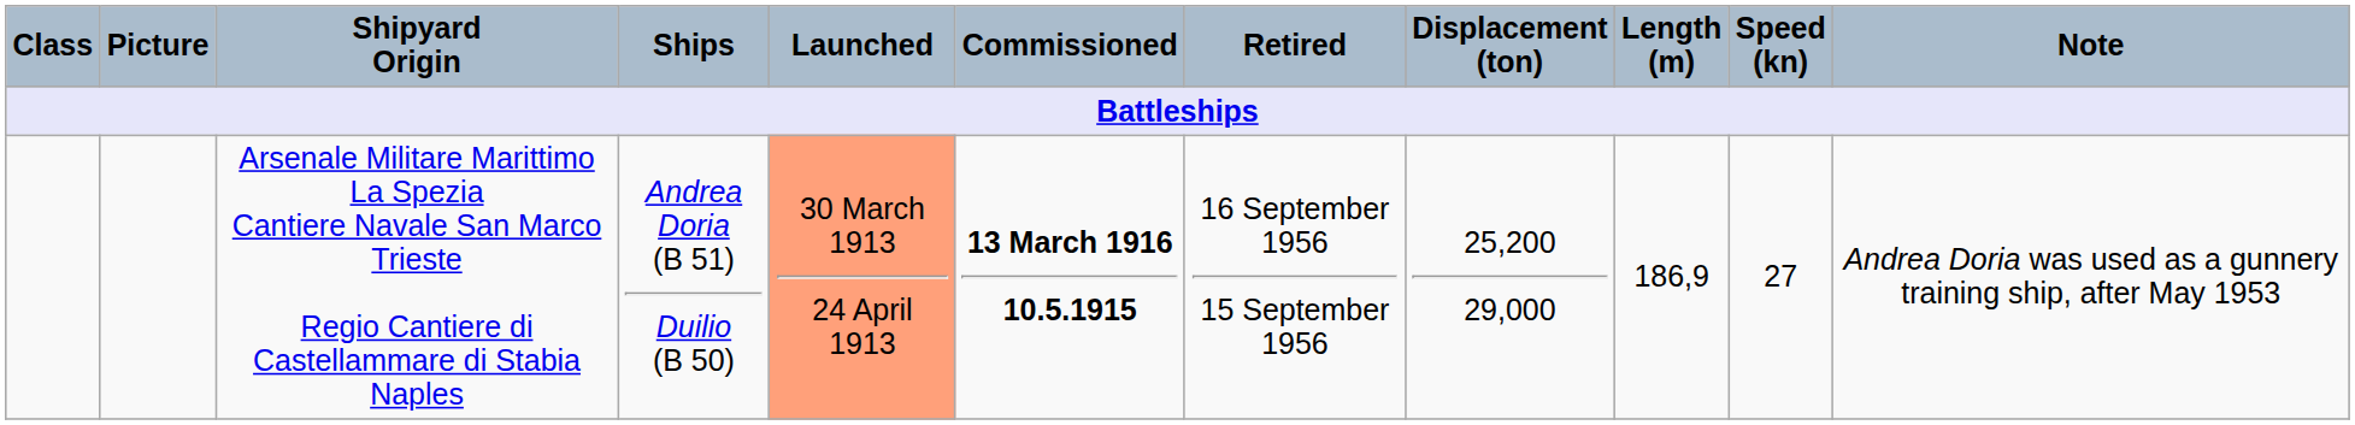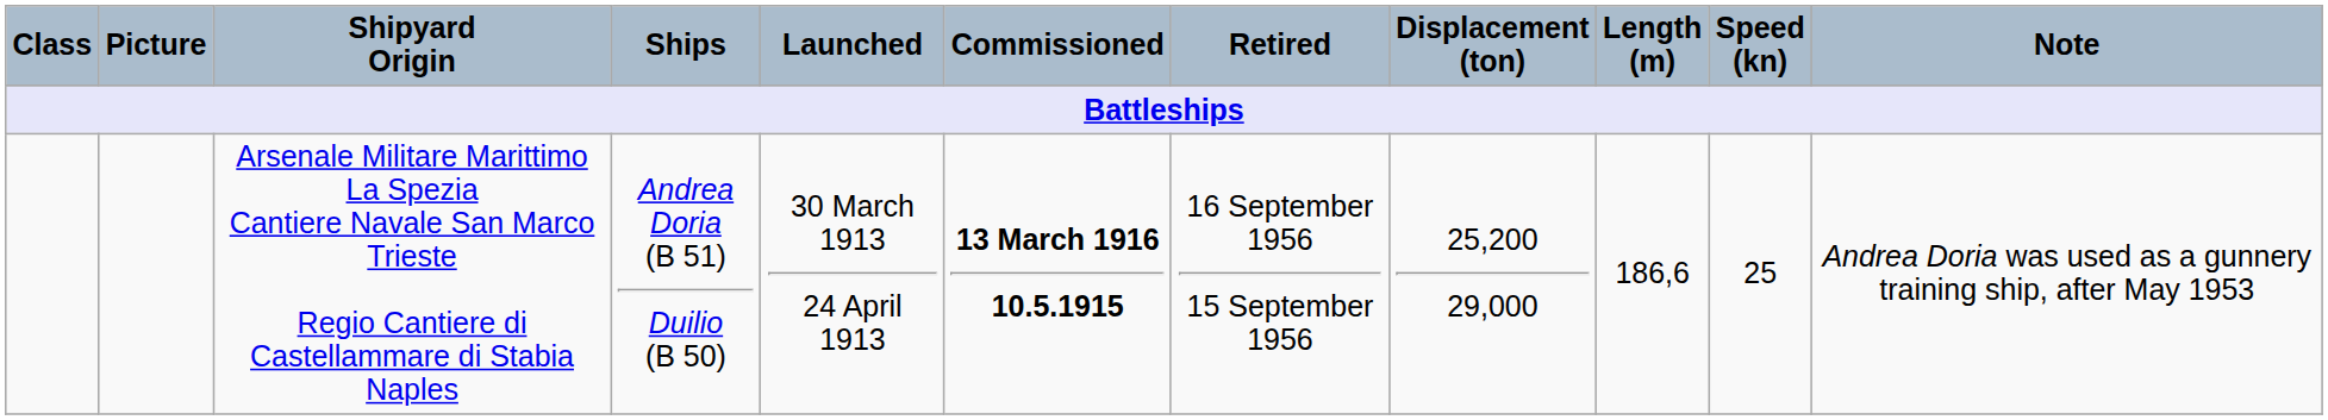row 3 | Launched: lightsalmon background -> no background
row 3 | Length (m): 186,9 -> 186,6
row 3 | Speed (kn): 27 -> 25
